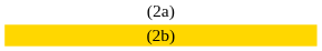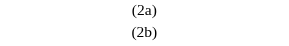row 2 | column 1: gold background -> no background
